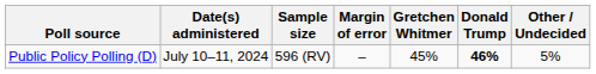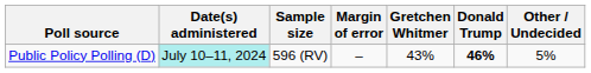Public Policy Polling (D) | Date(s) administered: no background -> paleturquoise background
Public Policy Polling (D) | Gretchen Whitmer: 45% -> 43%
